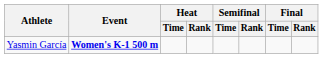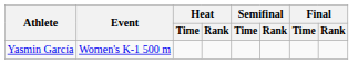Yasmin García | Event: bold -> normal
